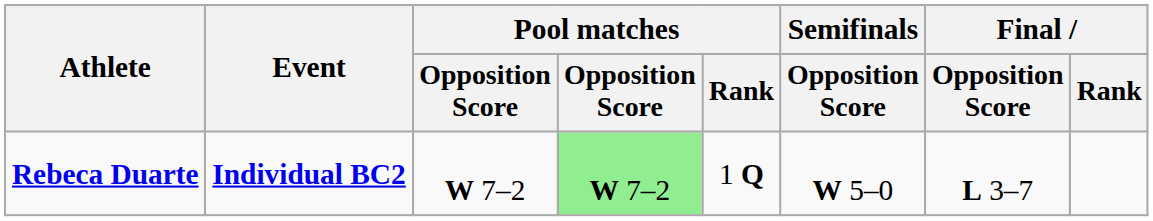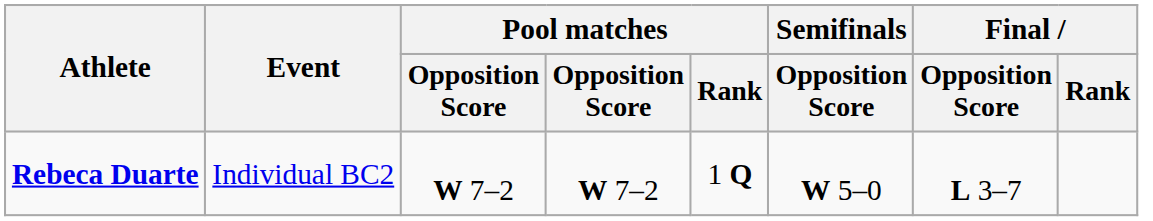Rebeca Duarte | Event: bold -> normal
Rebeca Duarte | column 4: lightgreen background -> no background
